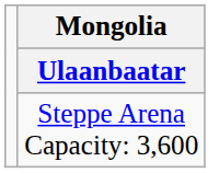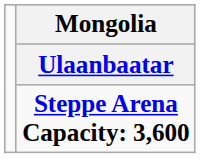Steppe Arena Capacity: 3,600 | Mongolia / Ulaanbaatar: normal -> bold
